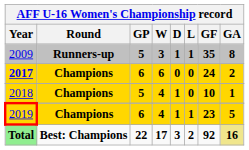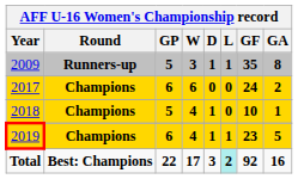2017 | Year: bold -> normal
Total | Year: lightgreen background -> no background
Total | L: no background -> paleturquoise background
Total | GA: khaki background -> no background
